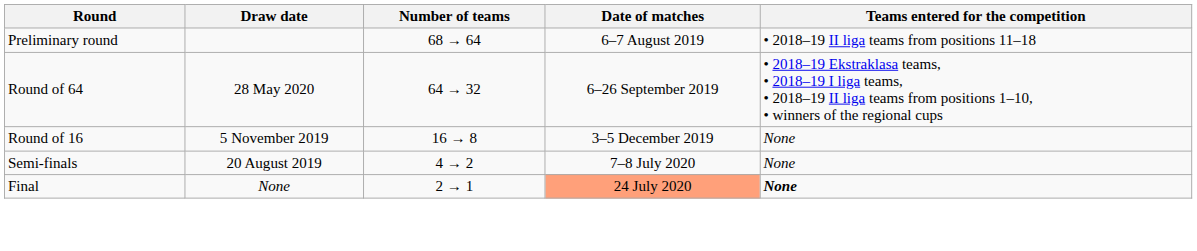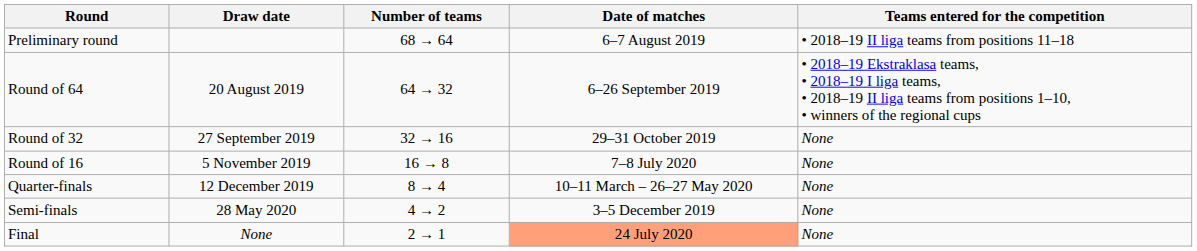Round of 64 | Draw date: 28 May 2020 -> 20 August 2019
+ row: Round of 32 | 27 September 2019 | 32 → 16 | 29–31 October 2019 | None
Round of 16 | Date of matches: 3–5 December 2019 -> 7–8 July 2020
+ row: Quarter-finals | 12 December 2019 | 8 → 4 | 10–11 March – 26–27 May 2020 | None
Semi-finals | Draw date: 20 August 2019 -> 28 May 2020
Semi-finals | Date of matches: 7–8 July 2020 -> 3–5 December 2019
Final | Teams entered for the competition: bold -> normal
